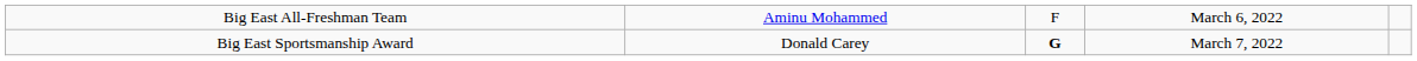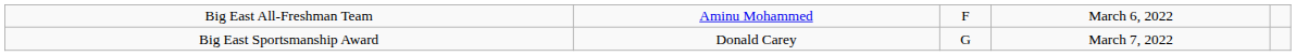Big East Sportsmanship Award | column 3: bold -> normal
